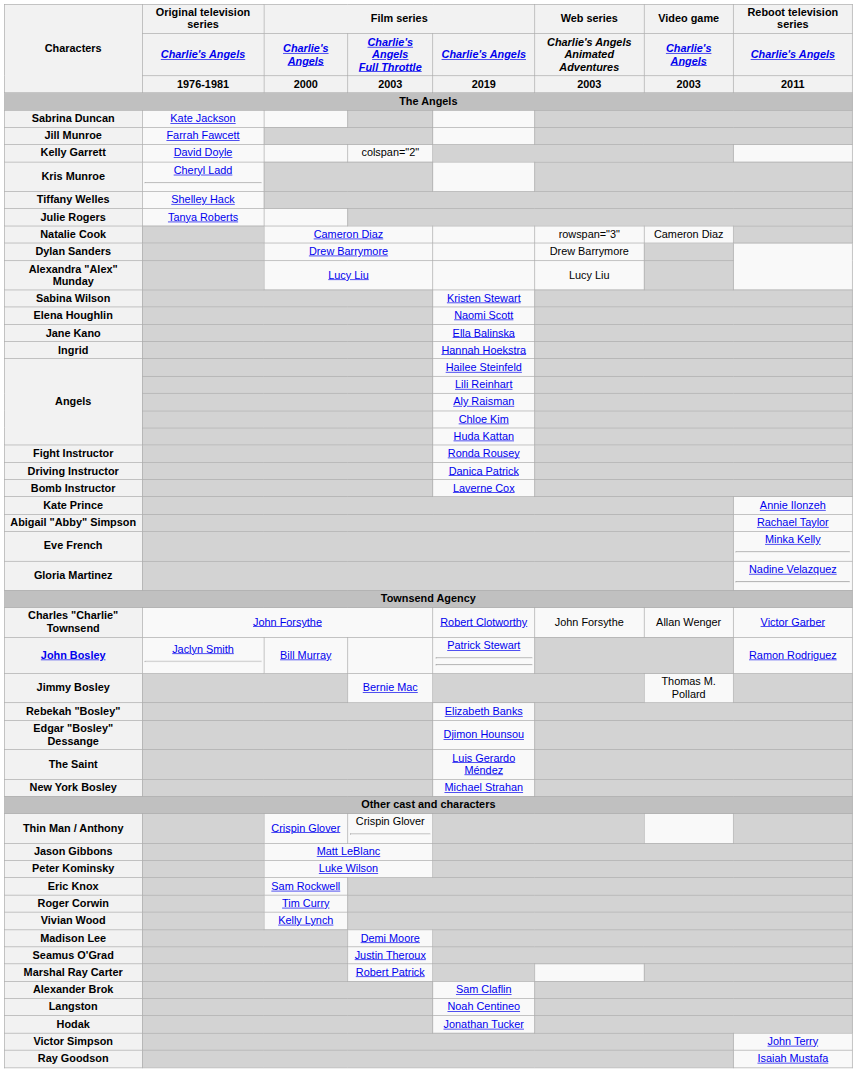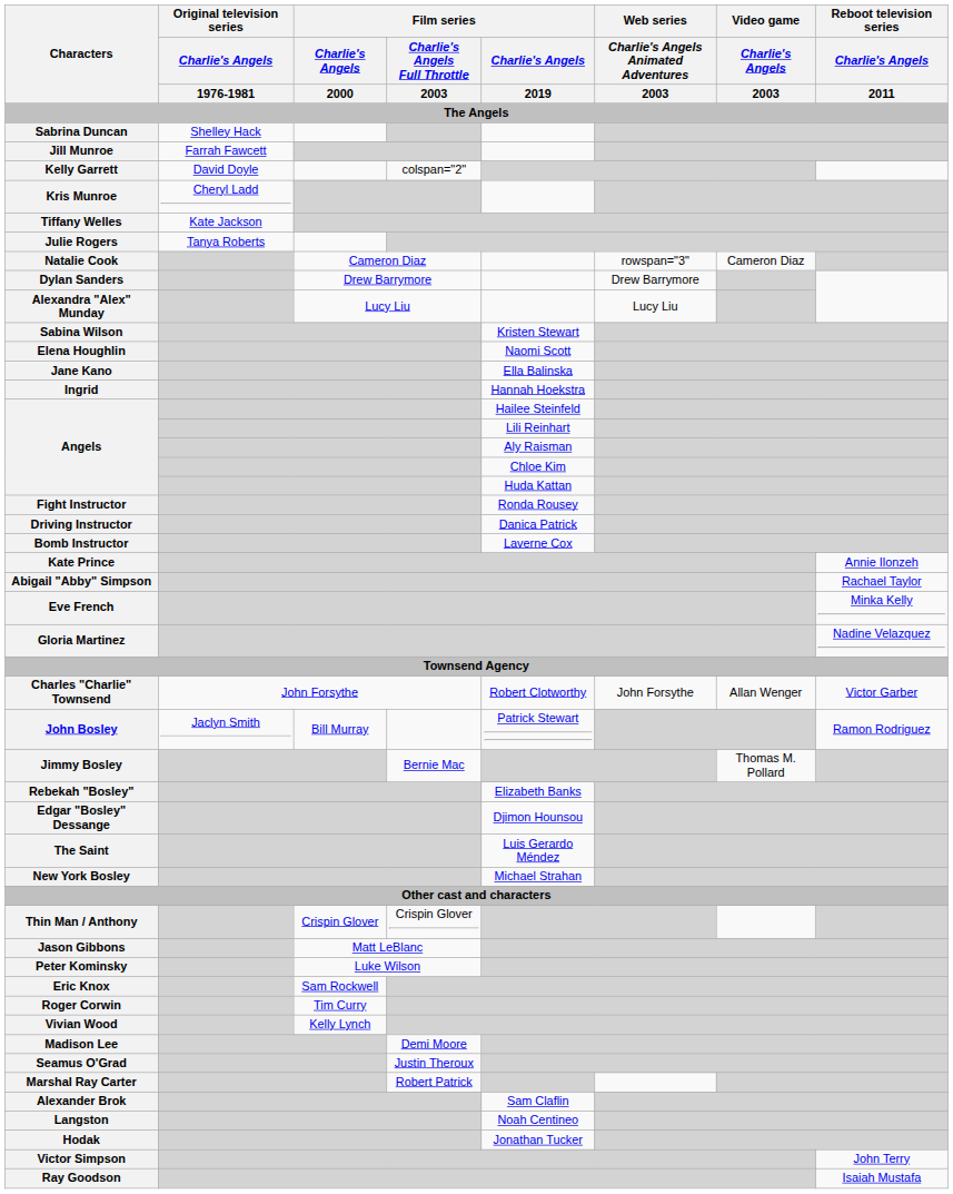Sabrina Duncan | Original television series / Charlie's Angels / 1976-1981: Kate Jackson -> Shelley Hack
Tiffany Welles | Original television series / Charlie's Angels / 1976-1981: Shelley Hack -> Kate Jackson
